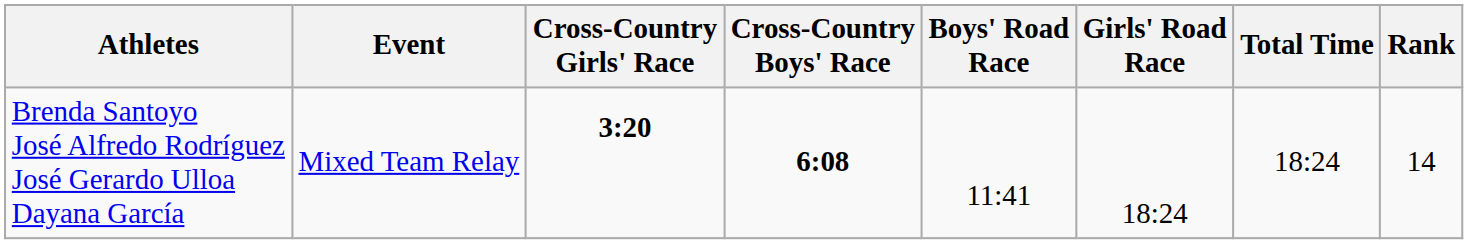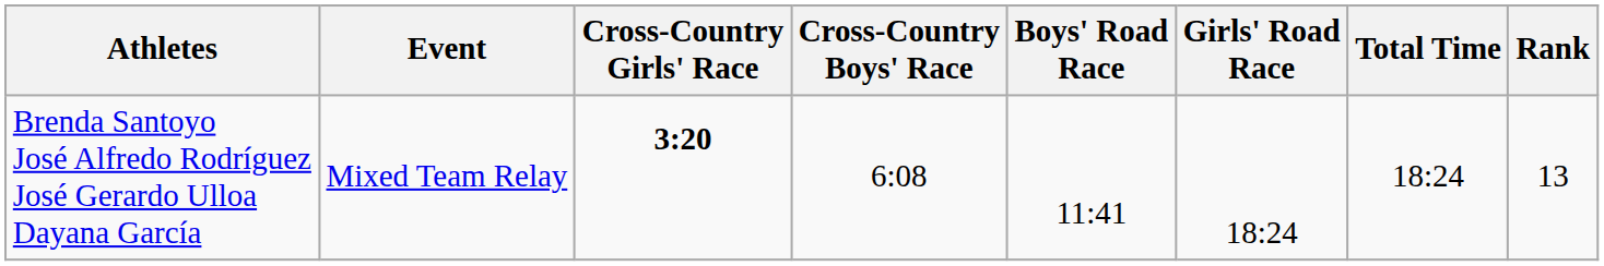row 2 | Cross-Country Boys' Race: bold -> normal
row 2 | Rank: 14 -> 13
